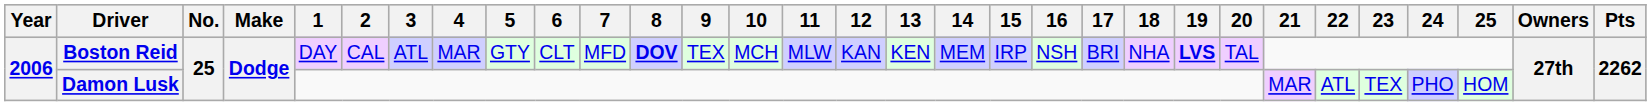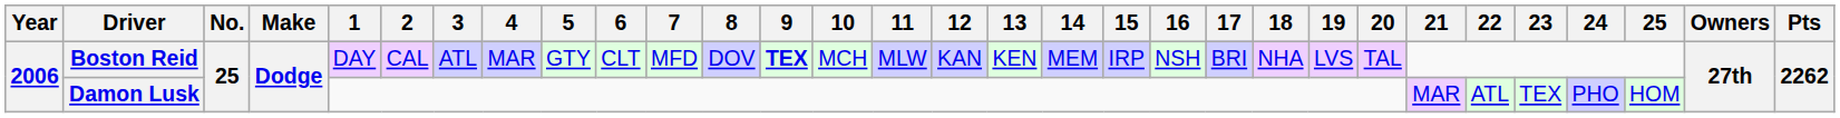Boston Reid | 8: bold -> normal
Boston Reid | 9: normal -> bold
Boston Reid | 19: bold -> normal
